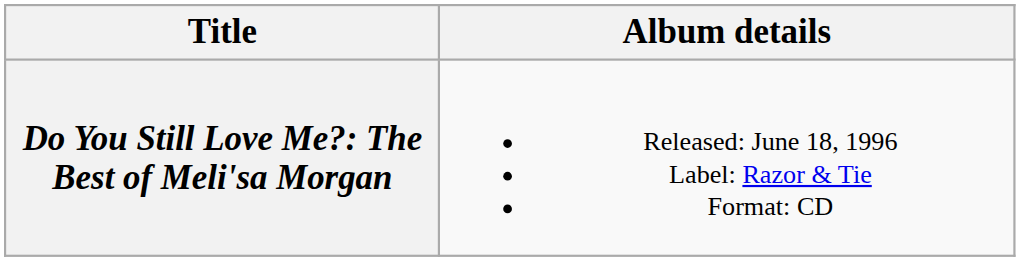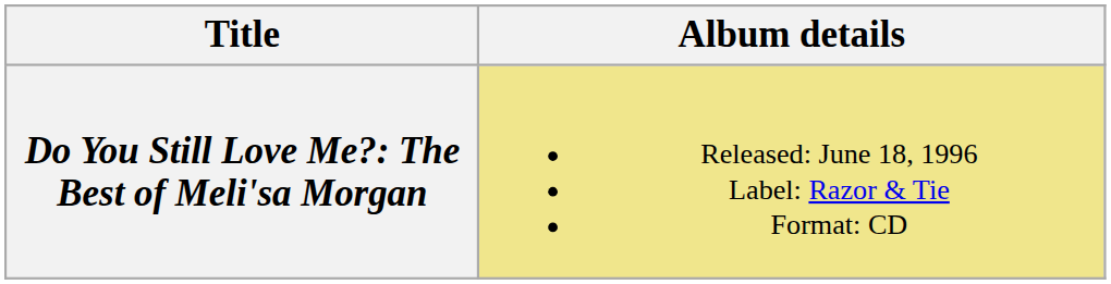Do You Still Love Me?: The Best of Meli'sa Morgan | Album details: no background -> khaki background
